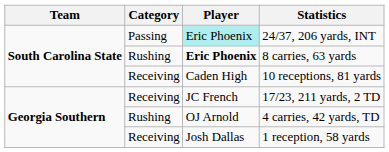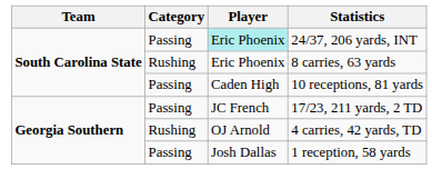8 carries, 63 yards | Player: bold -> normal
10 receptions, 81 yards | Category: Receiving -> Passing
17/23, 211 yards, 2 TD | Category: Receiving -> Passing
1 reception, 58 yards | Category: Receiving -> Passing
